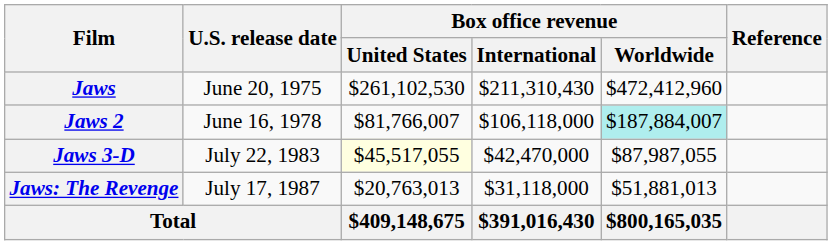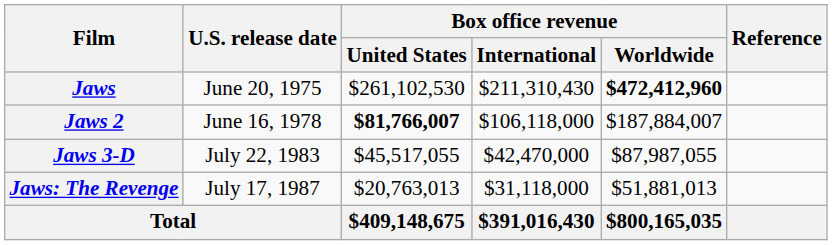Jaws | Box office revenue / Worldwide: normal -> bold
Jaws 2 | Box office revenue / United States: normal -> bold
Jaws 2 | Box office revenue / Worldwide: paleturquoise background -> no background
Jaws 3-D | Box office revenue / United States: lightyellow background -> no background
